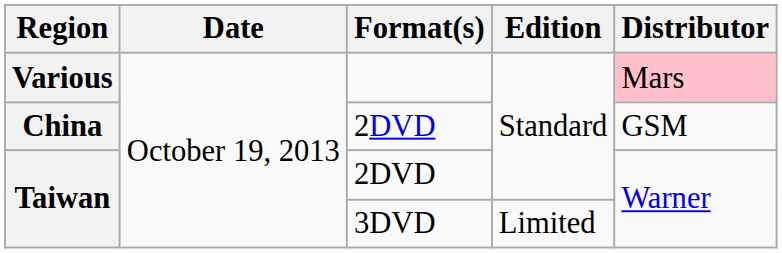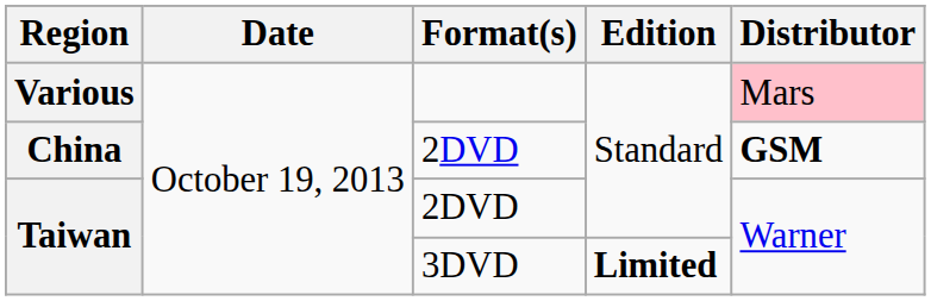China | Distributor: normal -> bold
Taiwan / 3DVD | Edition: normal -> bold
